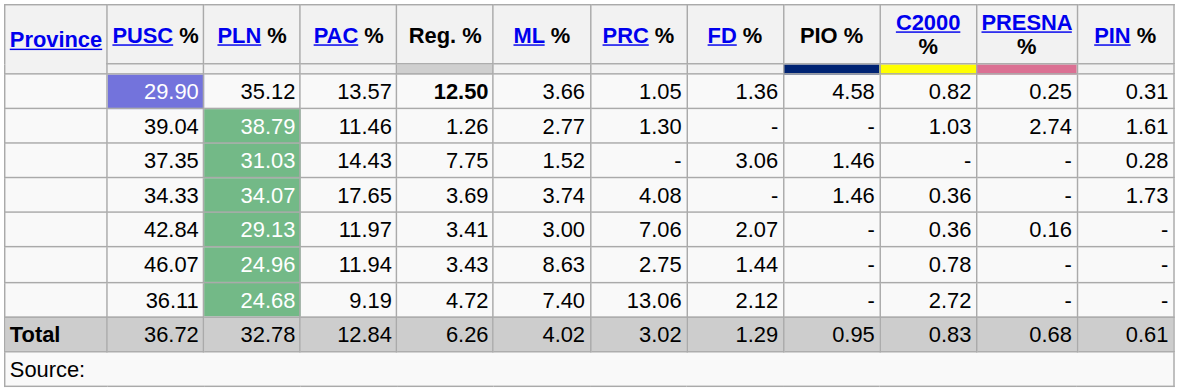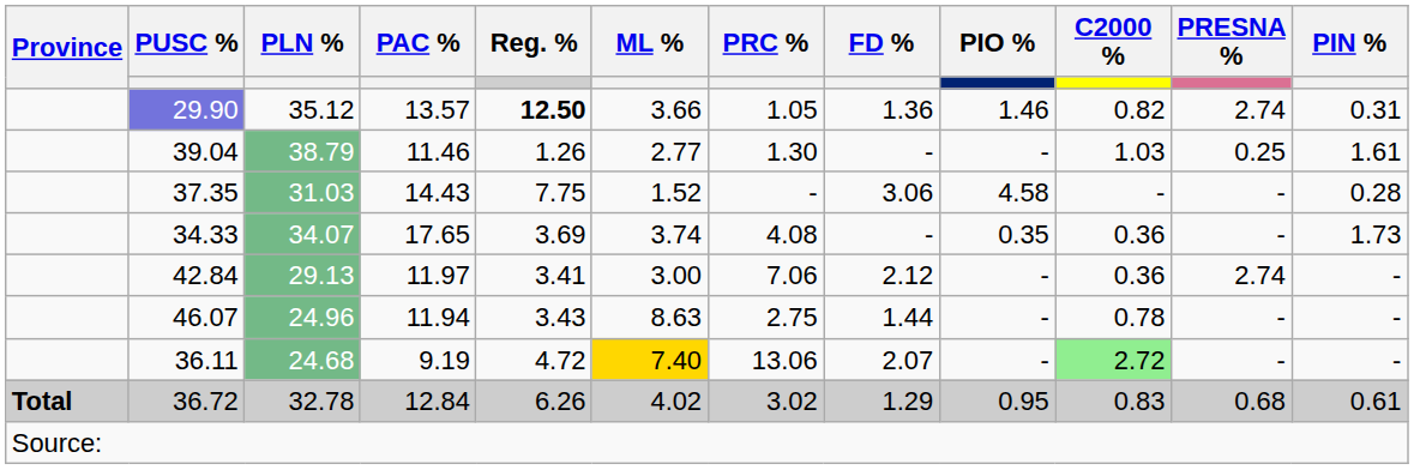29.90 | PIO %: 4.58 -> 1.46
29.90 | PRESNA %: 0.25 -> 2.74
39.04 | PRESNA %: 2.74 -> 0.25
37.35 | PIO %: 1.46 -> 4.58
34.33 | PIO %: 1.46 -> 0.35
42.84 | FD %: 2.07 -> 2.12
42.84 | PRESNA %: 0.16 -> 2.74
36.11 | ML %: no background -> gold background
36.11 | FD %: 2.12 -> 2.07
36.11 | C2000 %: no background -> lightgreen background
